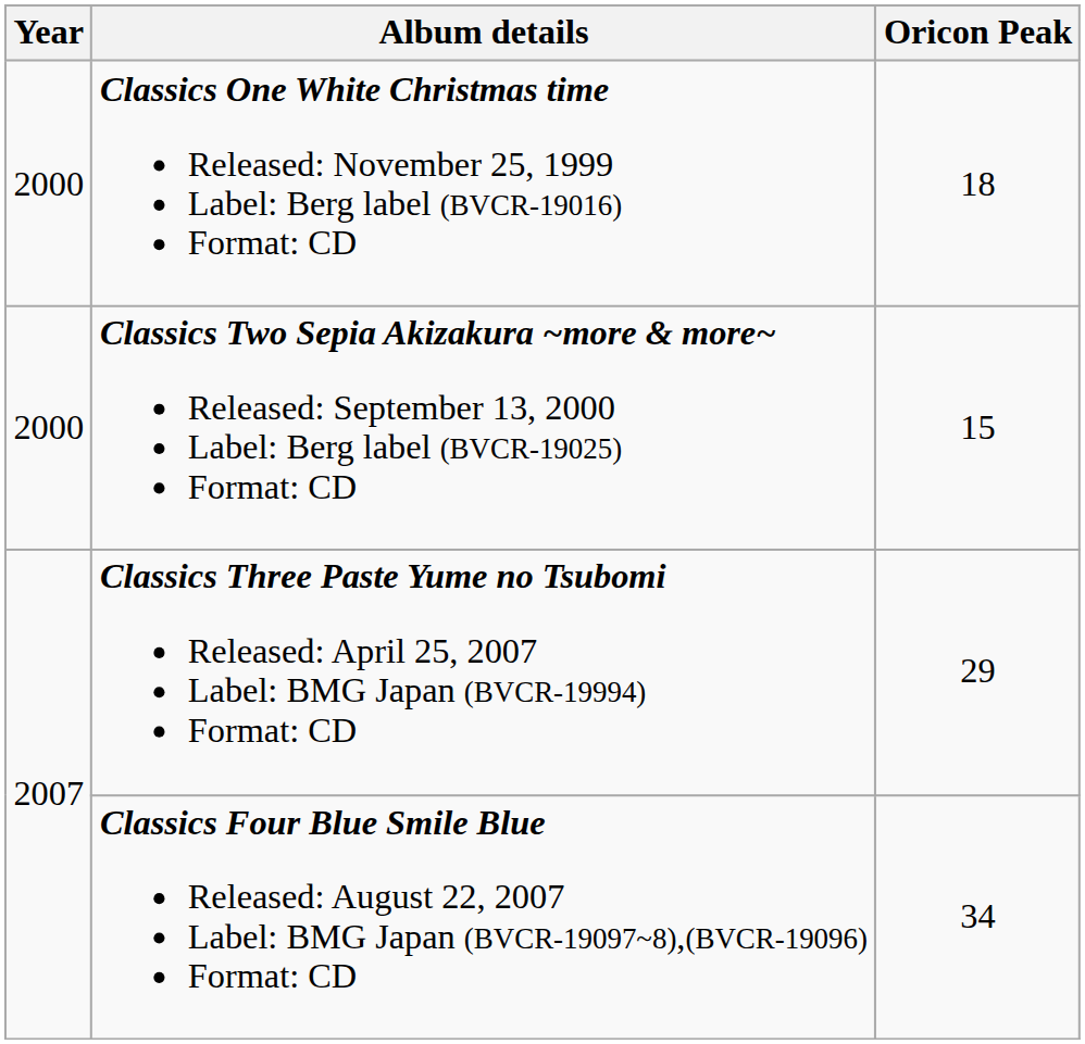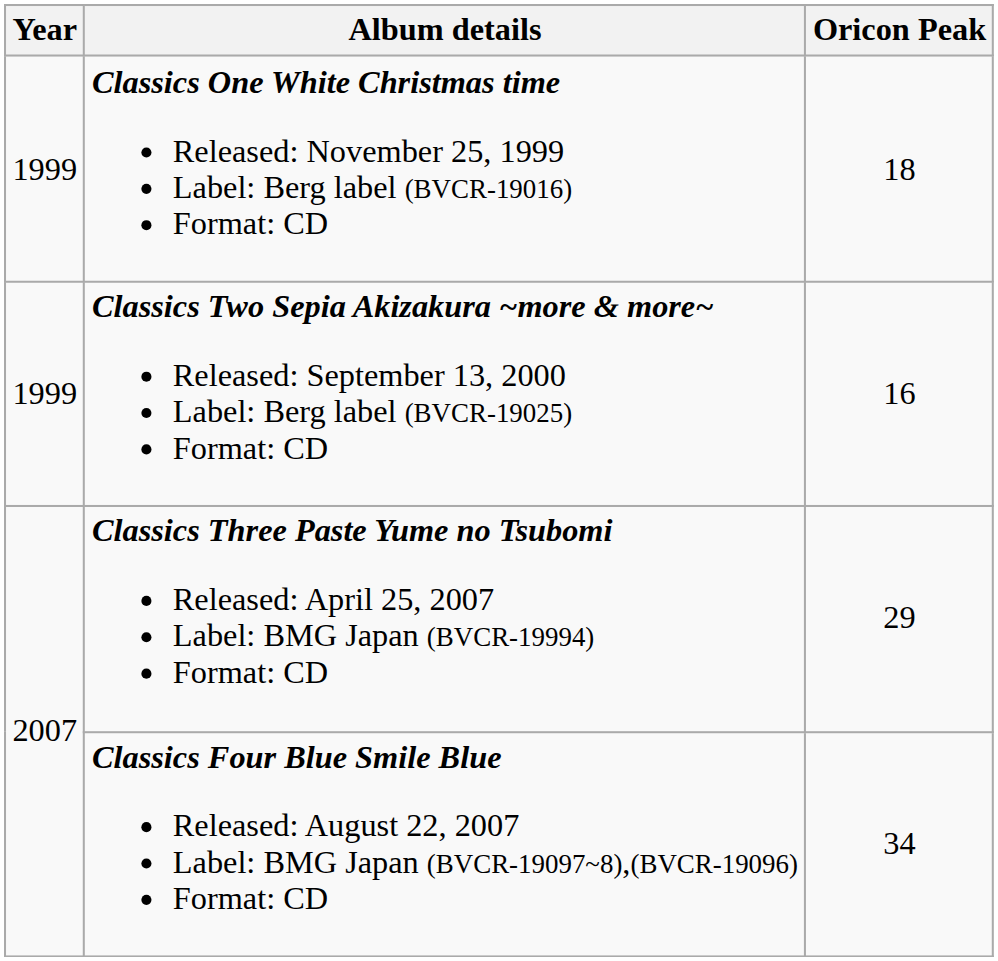row 2 | Year: 2000 -> 1999
row 3 | Year: 2000 -> 1999
row 3 | Oricon Peak: 15 -> 16
